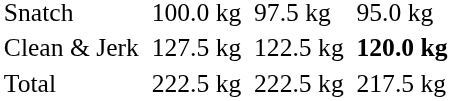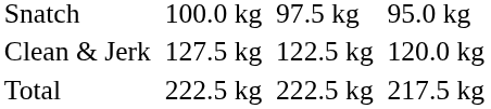Clean & Jerk | column 4: bold -> normal
